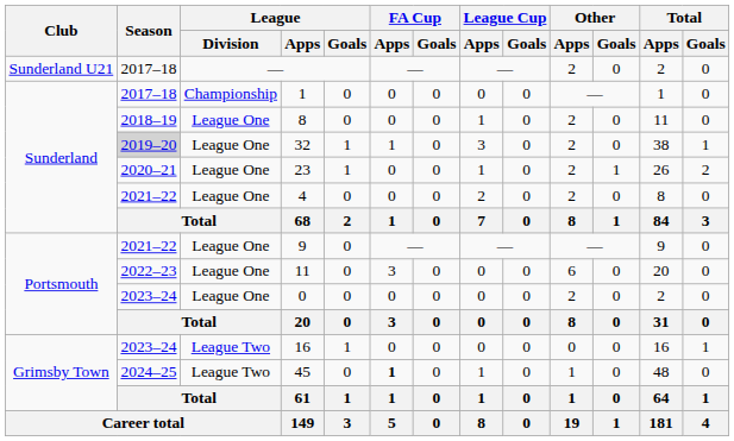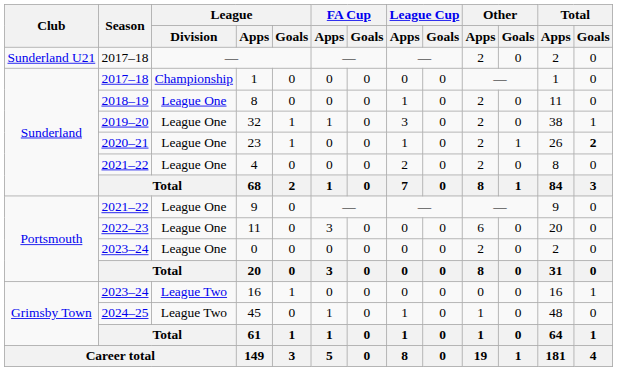32 | Season: lightgrey background -> no background
23 | Total / Goals: normal -> bold
45 | FA Cup / Apps: bold -> normal
